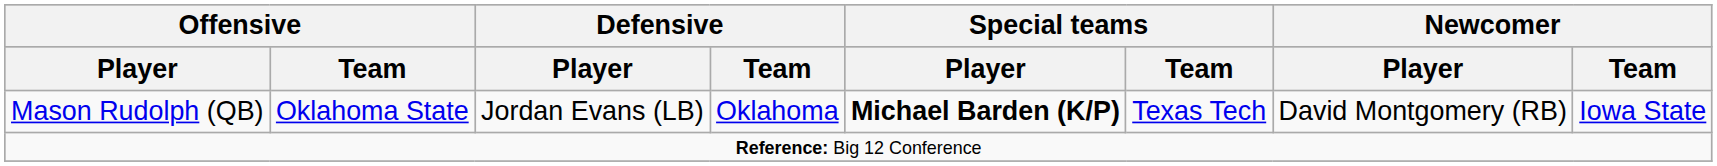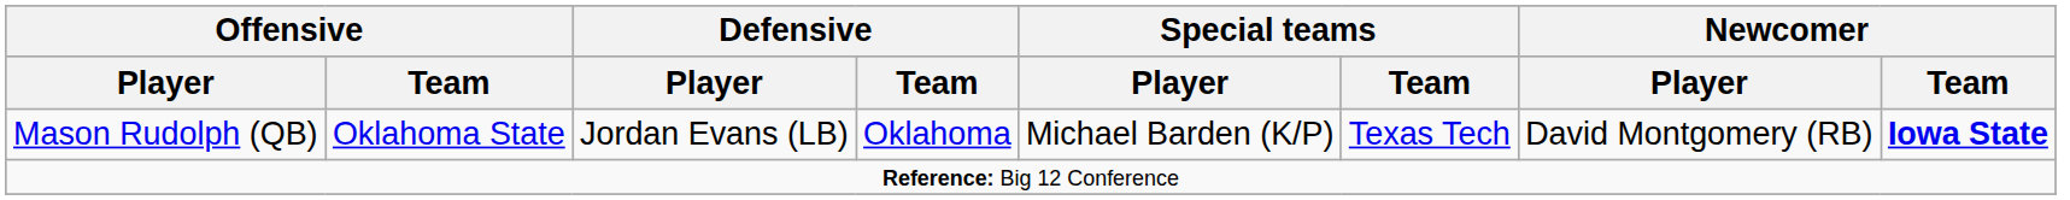Mason Rudolph (QB) | Special teams / Player: bold -> normal
Mason Rudolph (QB) | Newcomer / Team: normal -> bold
